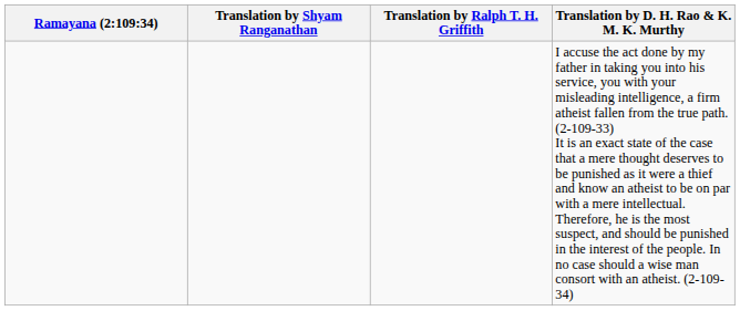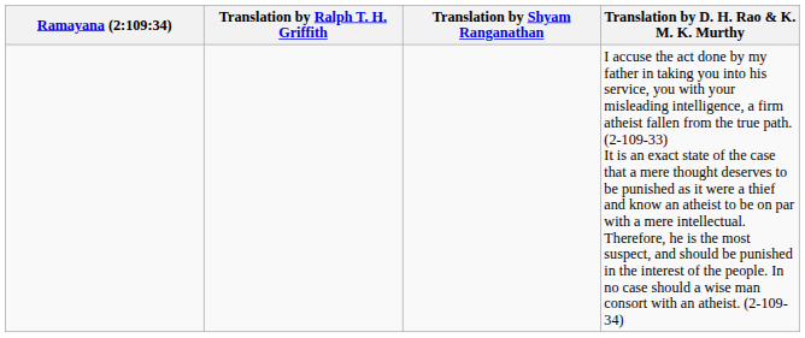columns swapped: Translation by Ralph T. H. Griffith <-> Translation by Shyam Ranganathan
